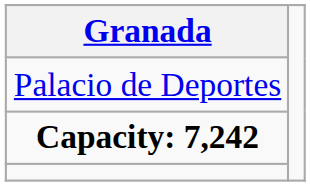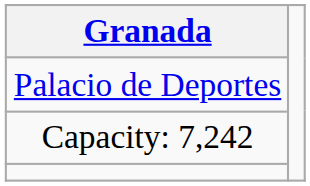Capacity: 7,242 | Granada: bold -> normal
